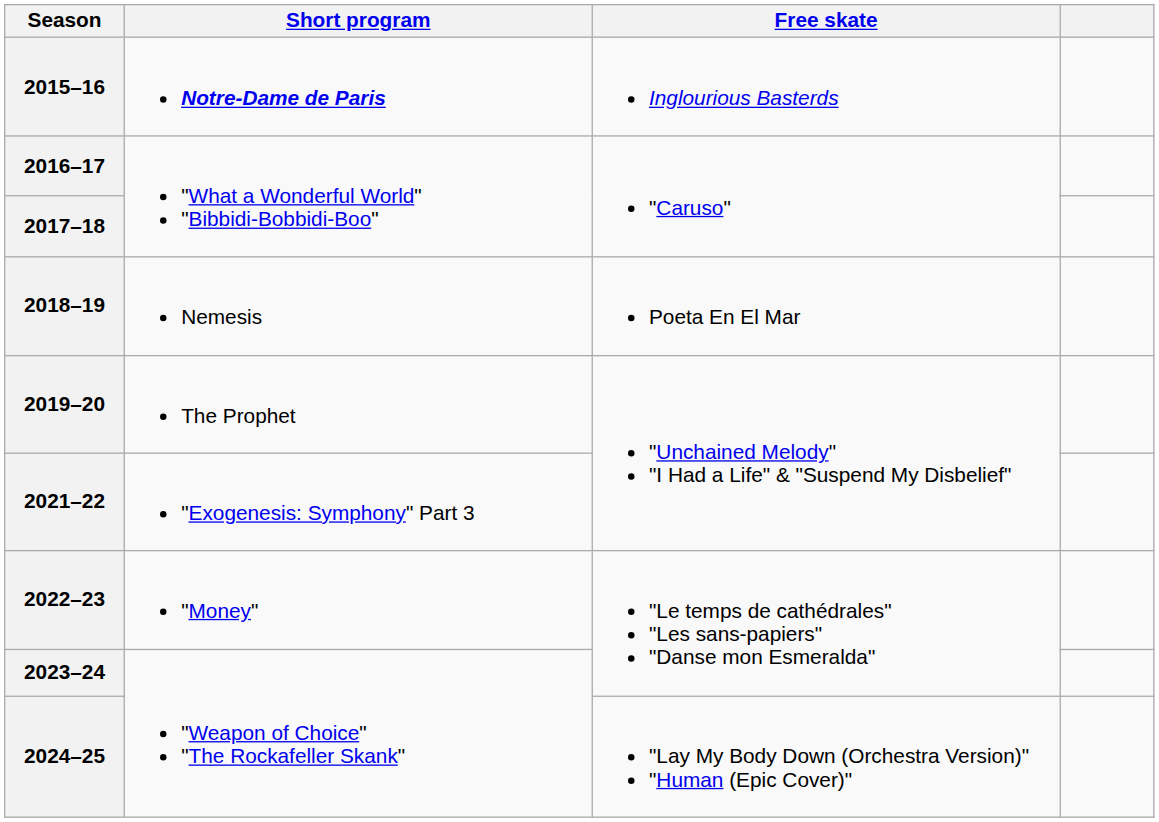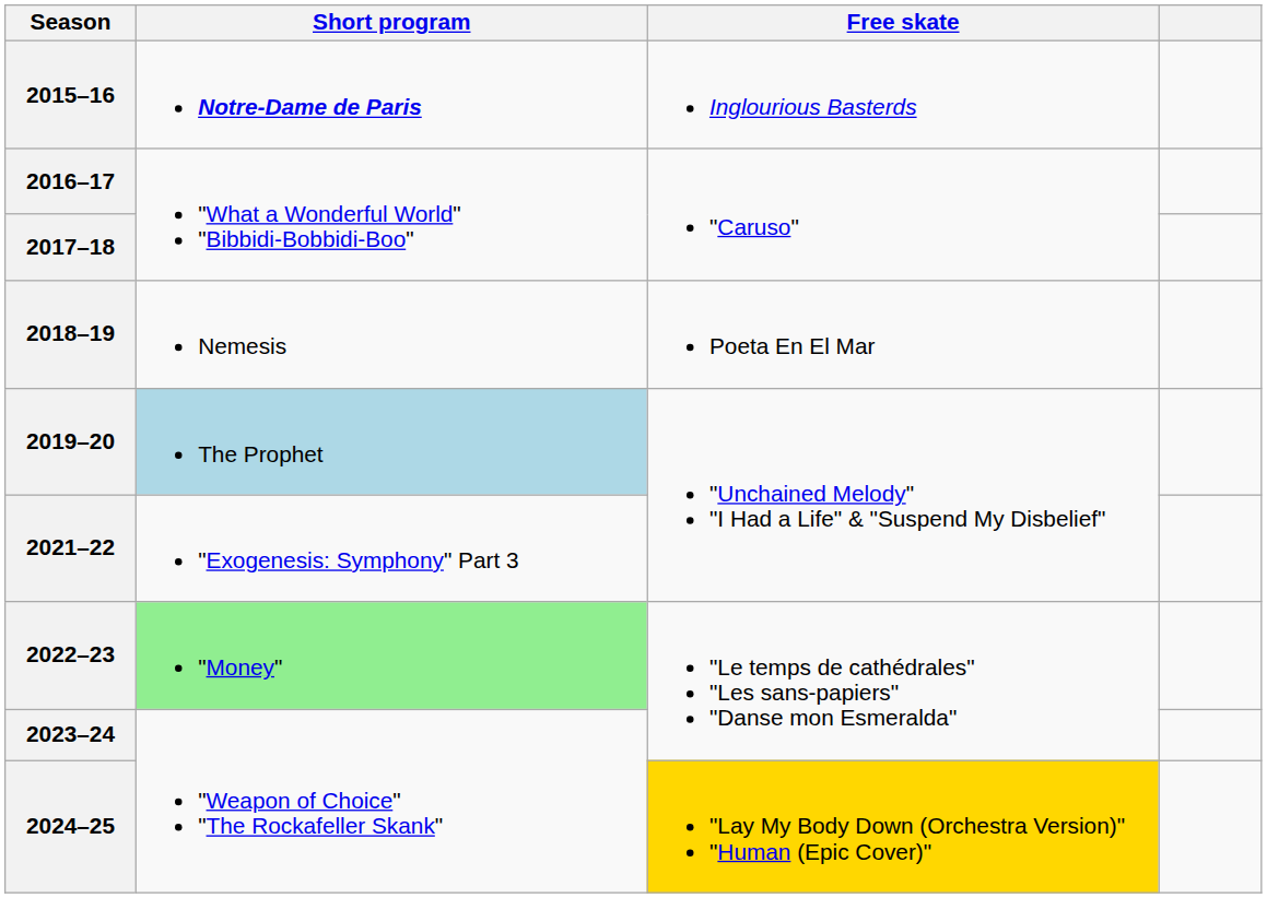2019–20 | Short program: no background -> lightblue background
2022–23 | Short program: no background -> lightgreen background
2024–25 | Free skate: no background -> gold background
